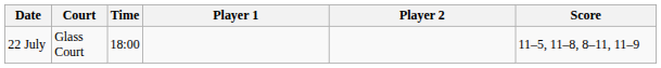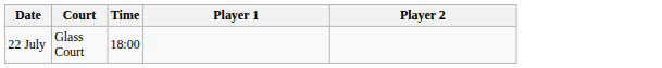- column: Score | 11–5, 11–8, 8–11, 11–9
